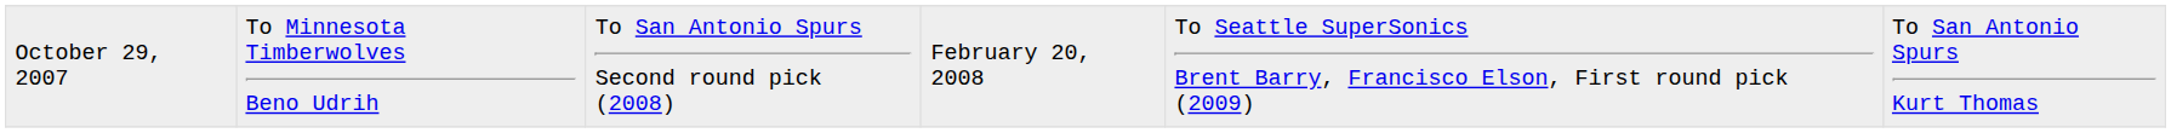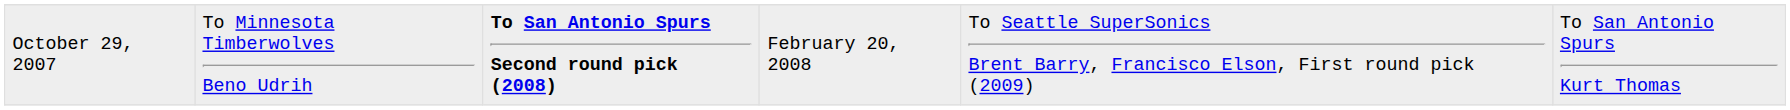October 29, 2007 | column 3: normal -> bold
